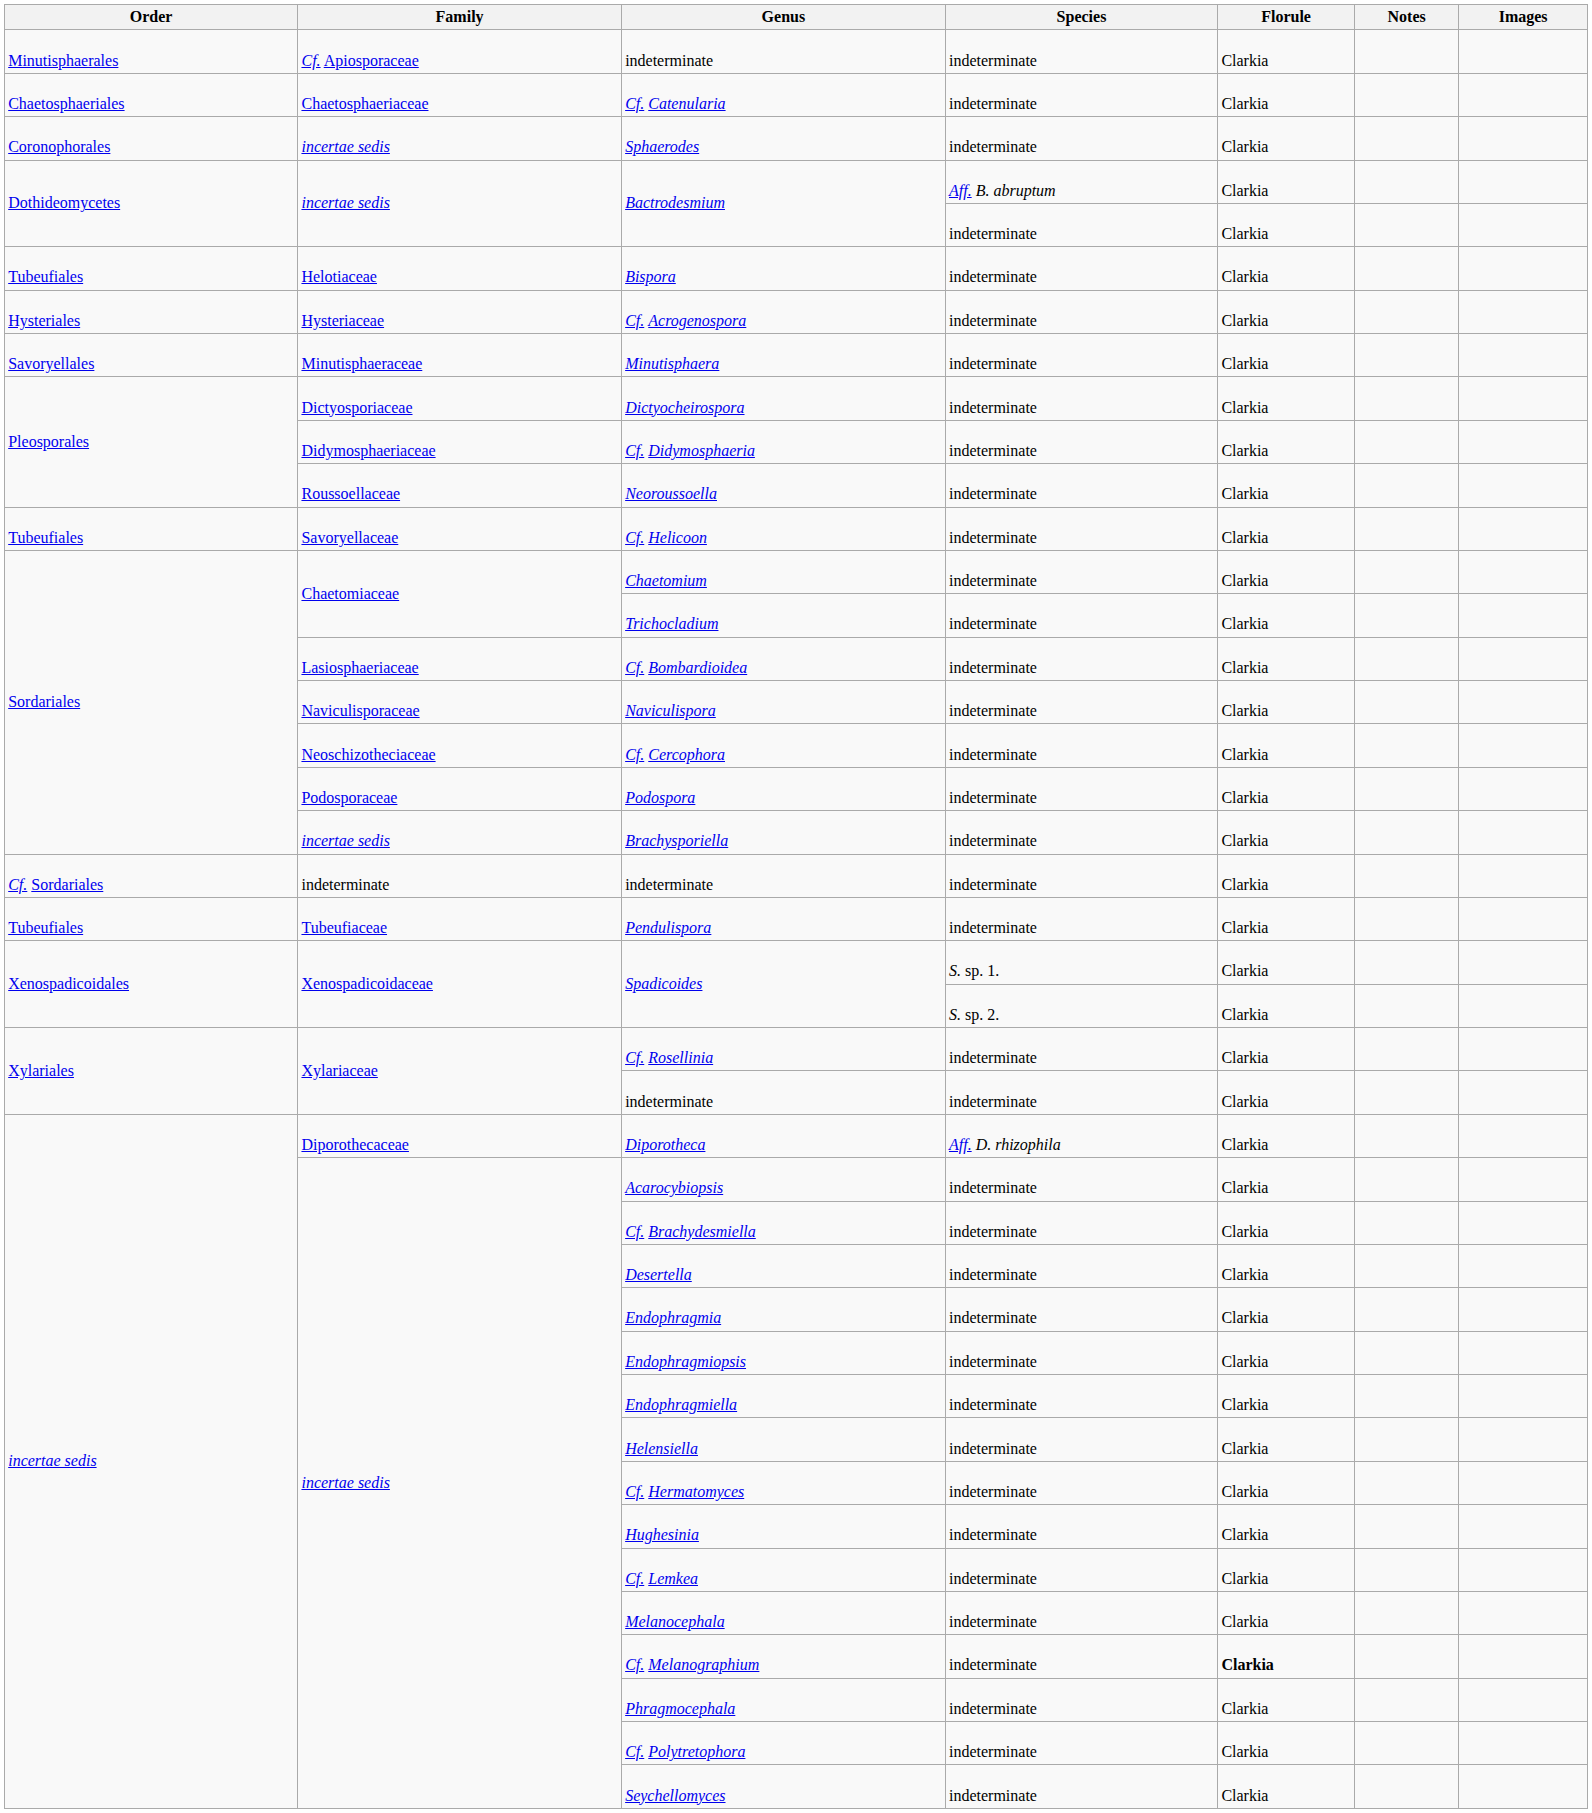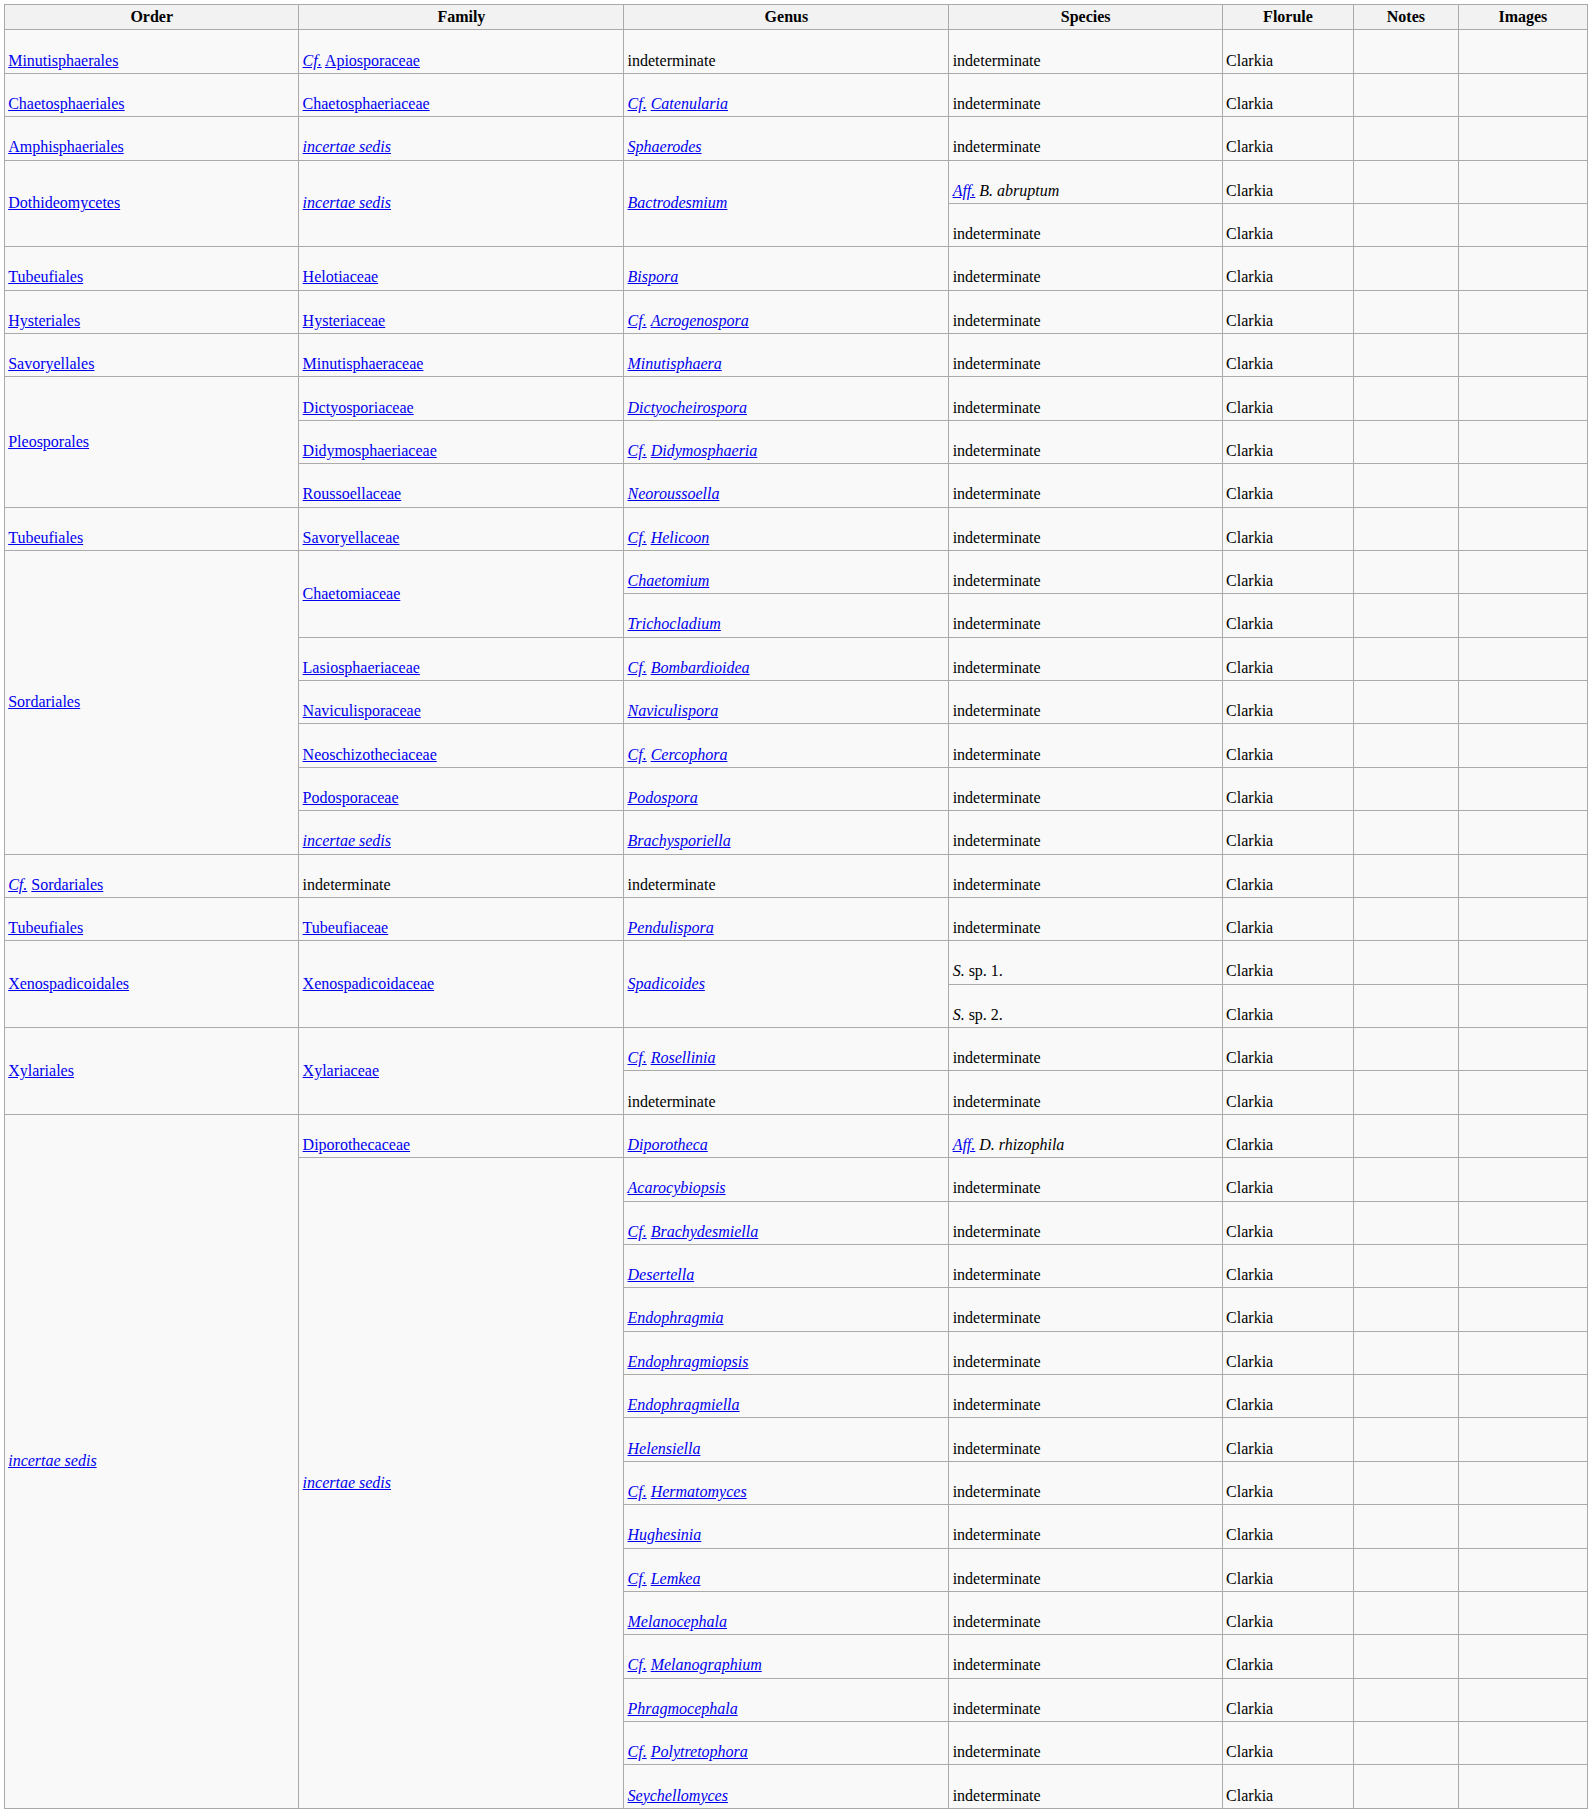Sphaerodes | Order: Coronophorales -> Amphisphaeriales
Cf. Melanographium | Florule: bold -> normal
